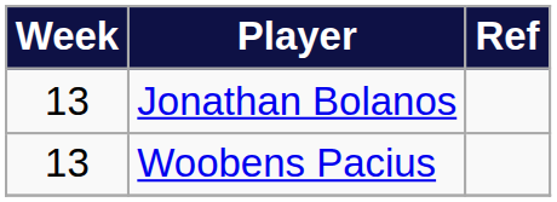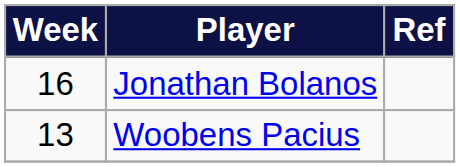Jonathan Bolanos | Week: 13 -> 16
